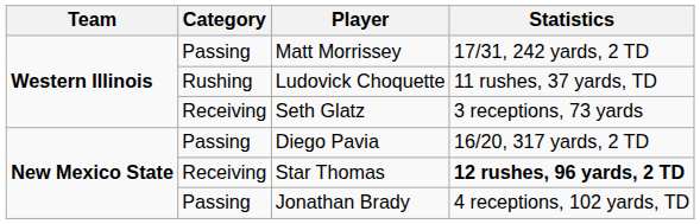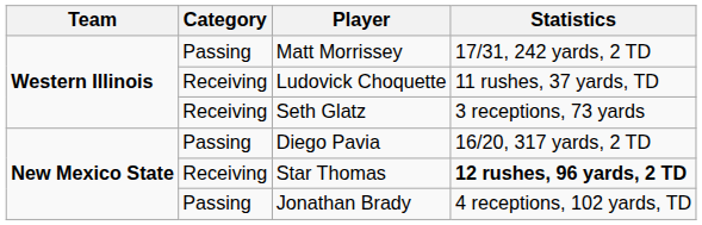Ludovick Choquette | Category: Rushing -> Receiving
